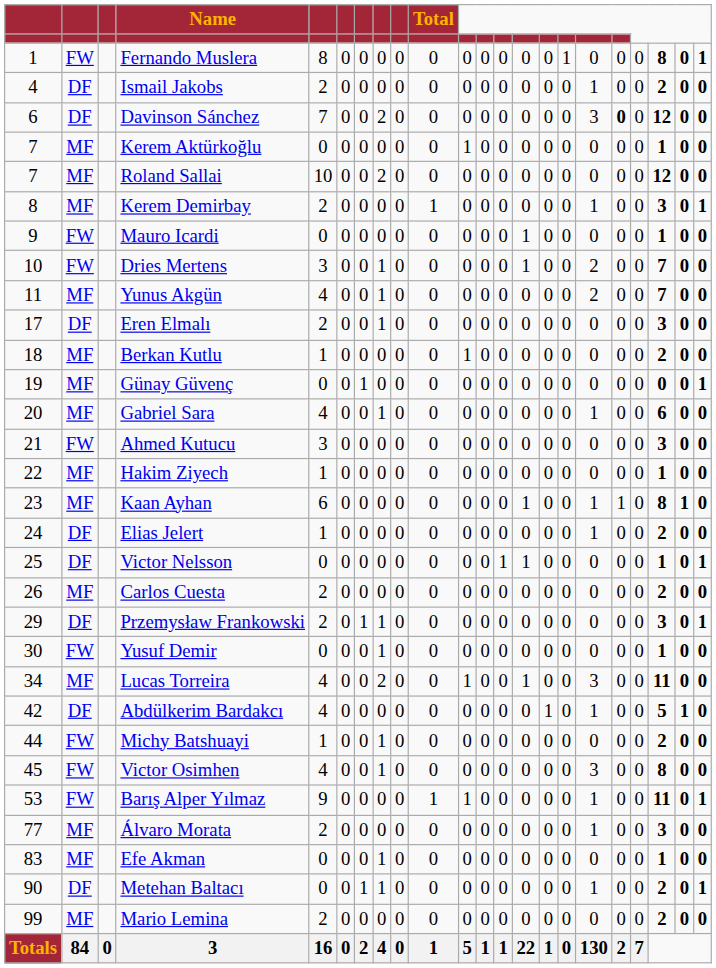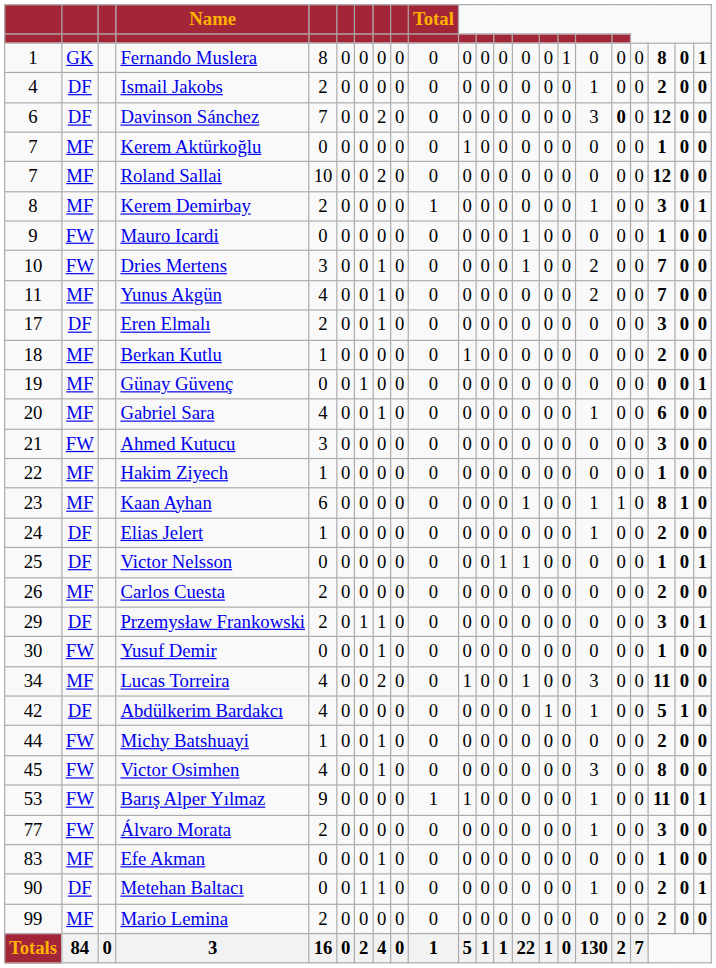Fernando Muslera | column 2: FW -> GK
Álvaro Morata | column 2: MF -> FW
